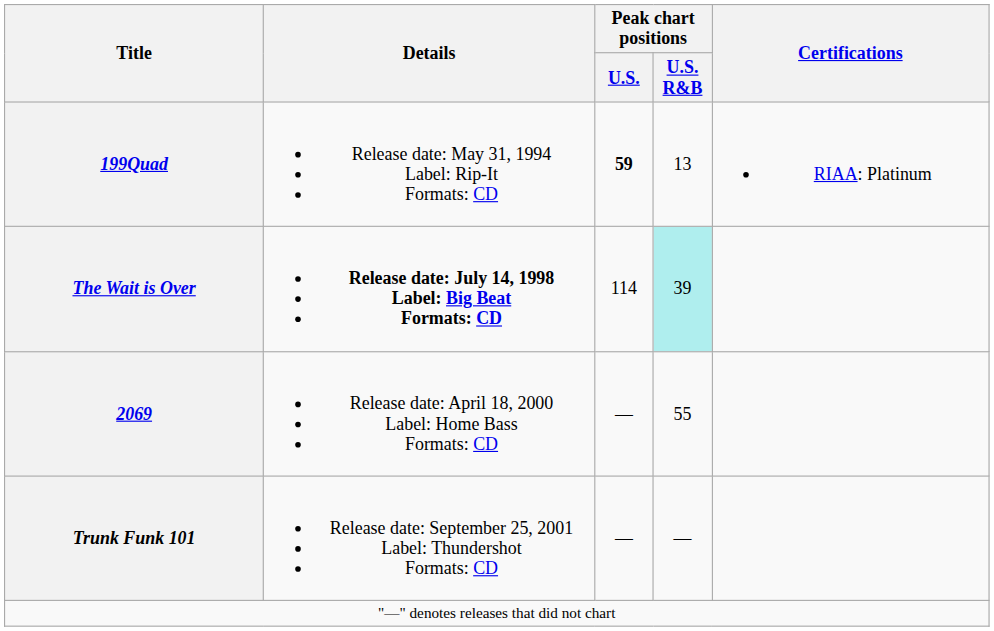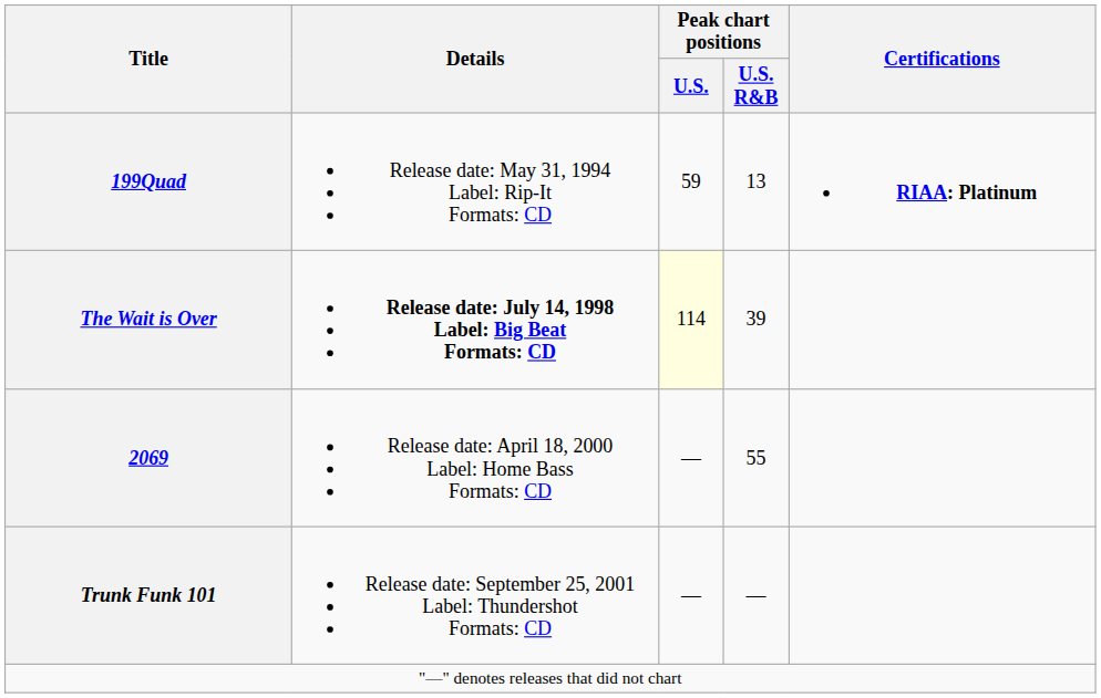199Quad | Peak chart positions / U.S.: bold -> normal
199Quad | Certifications: normal -> bold
The Wait is Over | Peak chart positions / U.S.: no background -> lightyellow background
The Wait is Over | Peak chart positions / U.S. R&B: paleturquoise background -> no background
